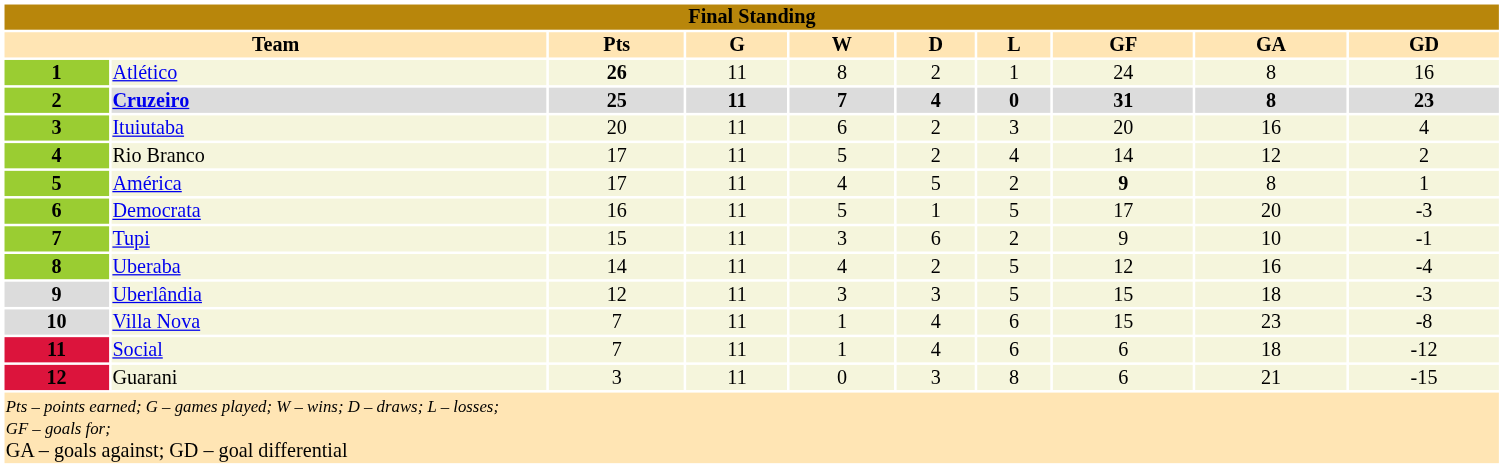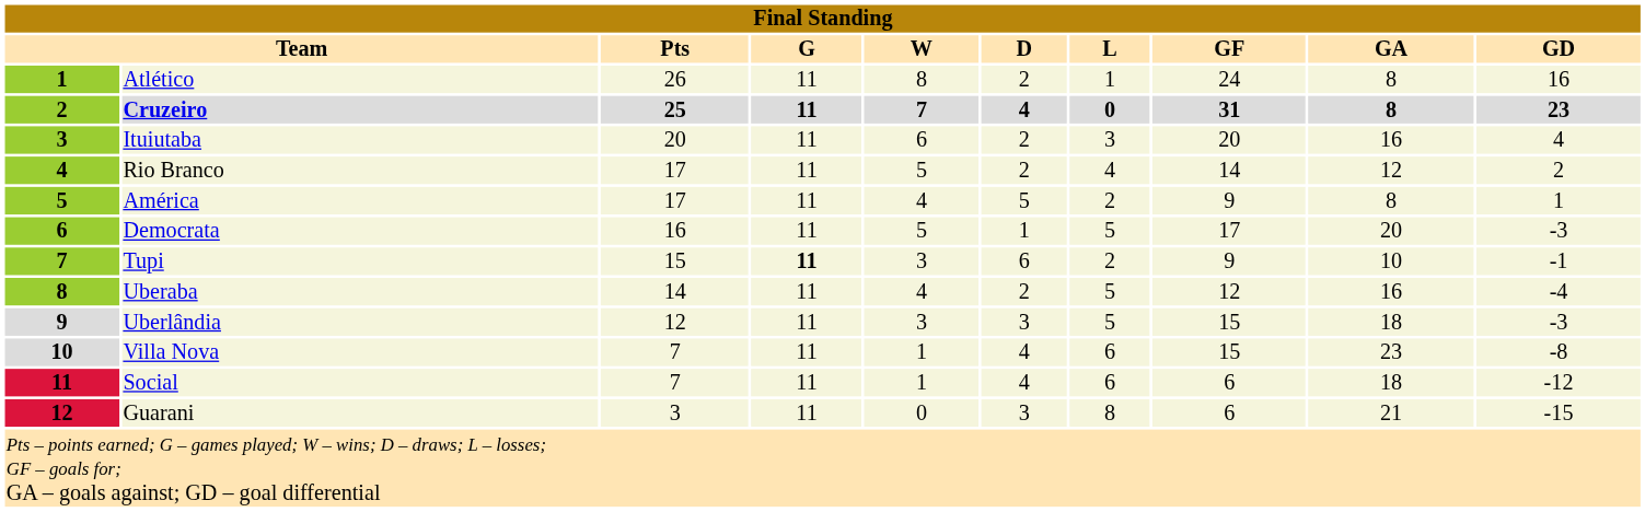Atlético | Pts: bold -> normal
América | GF: bold -> normal
Tupi | G: normal -> bold
